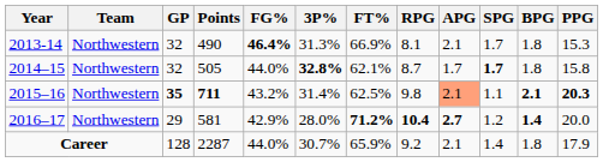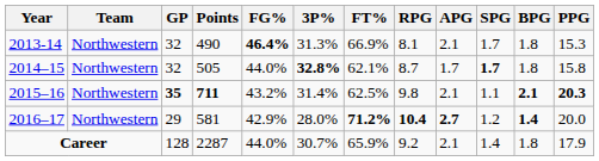2015–16 | APG: lightsalmon background -> no background
